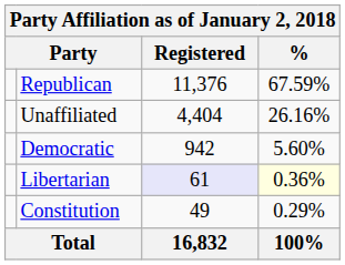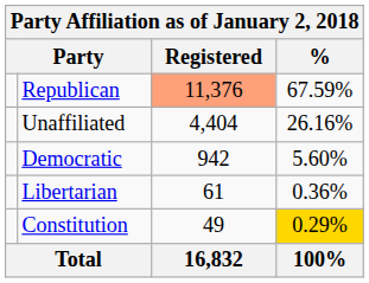Republican | Registered: no background -> lightsalmon background
Libertarian | Registered: lavender background -> no background
Libertarian | %: lightyellow background -> no background
Constitution | %: no background -> gold background
